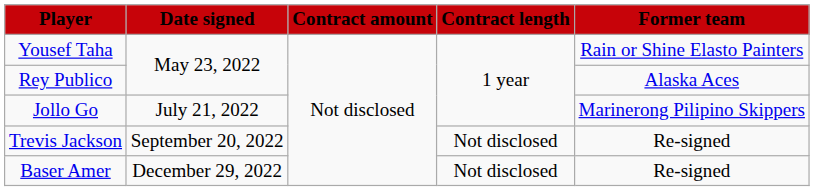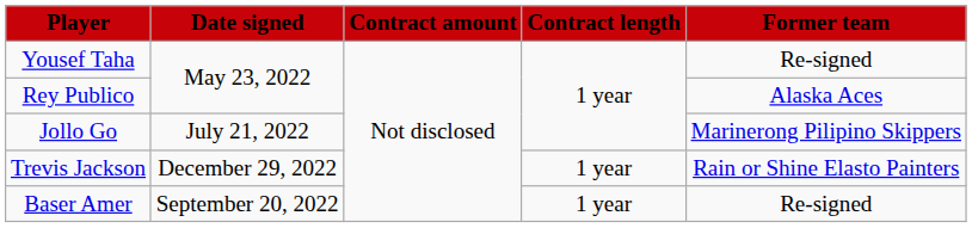Yousef Taha | Former team: Rain or Shine Elasto Painters -> Re-signed
Trevis Jackson | Date signed: September 20, 2022 -> December 29, 2022
Trevis Jackson | Contract length: Not disclosed -> 1 year
Trevis Jackson | Former team: Re-signed -> Rain or Shine Elasto Painters
Baser Amer | Date signed: December 29, 2022 -> September 20, 2022
Baser Amer | Contract length: Not disclosed -> 1 year
